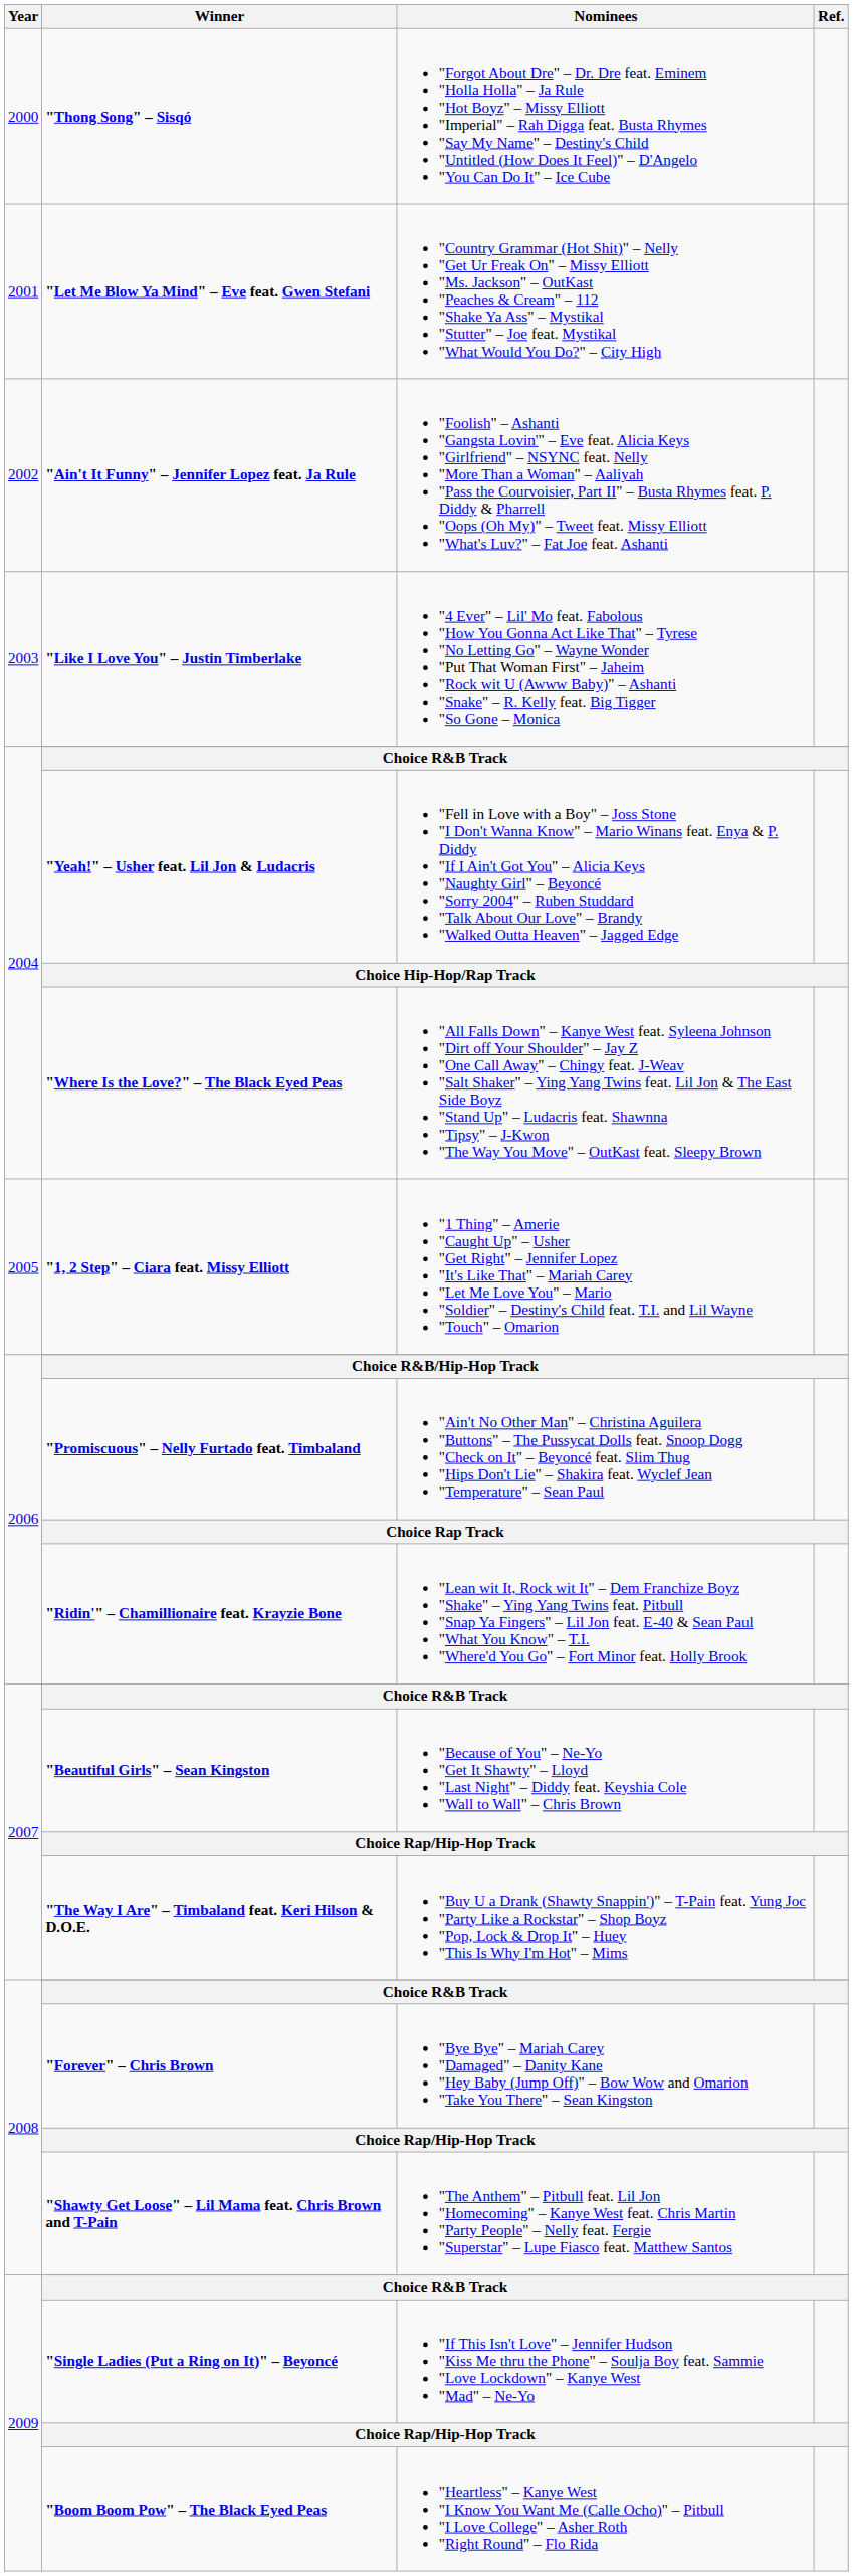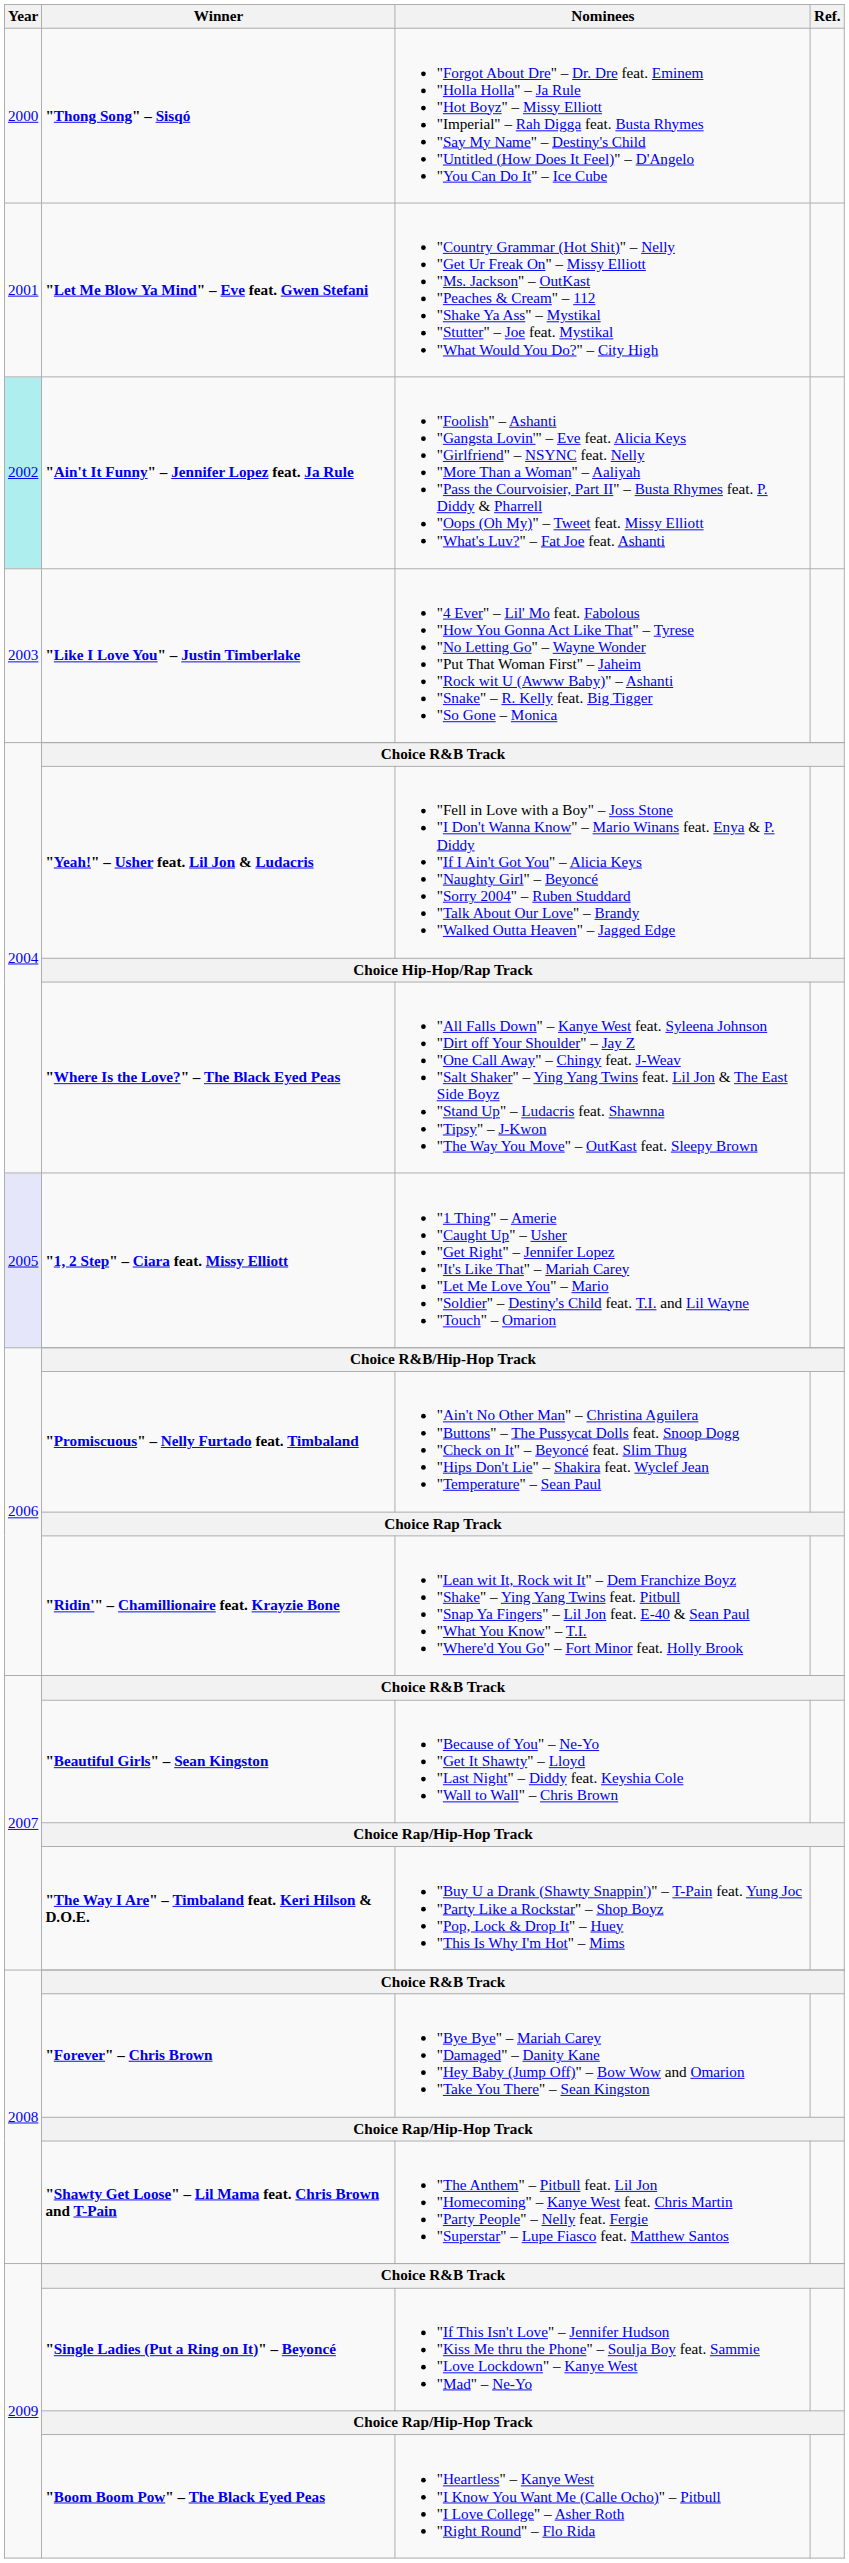"Ain't It Funny" – Jennifer Lopez feat. Ja Rule | Year: no background -> paleturquoise background
"1, 2 Step" – Ciara feat. Missy Elliott | Year: no background -> lavender background
